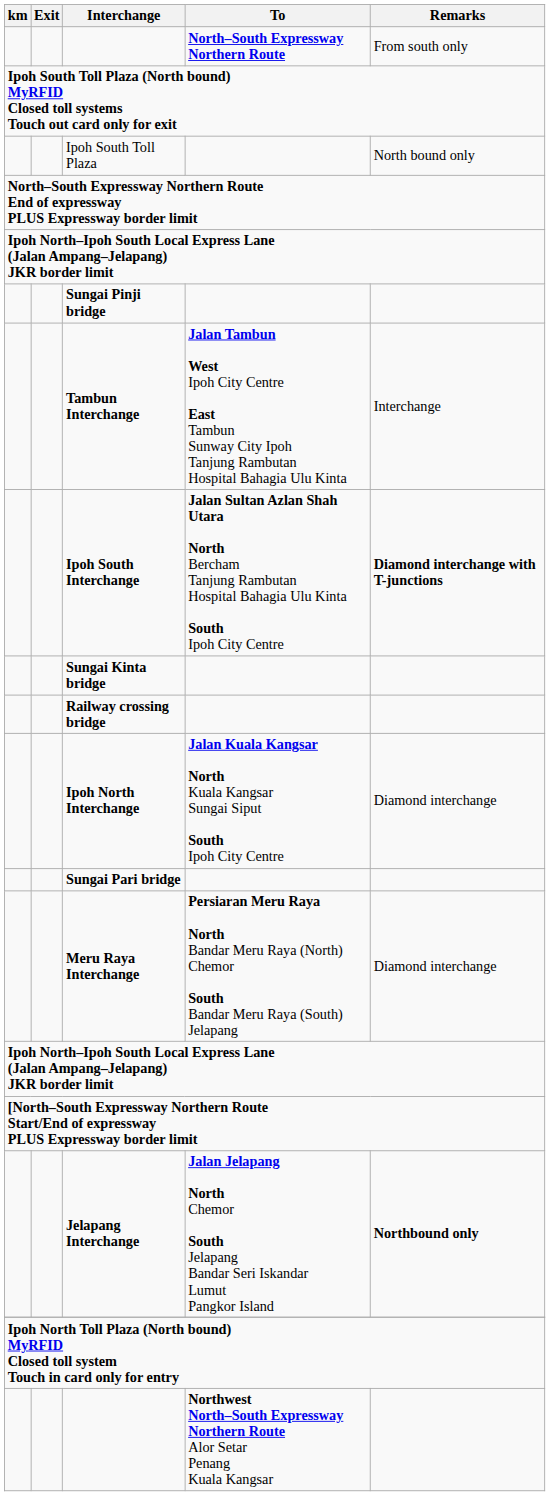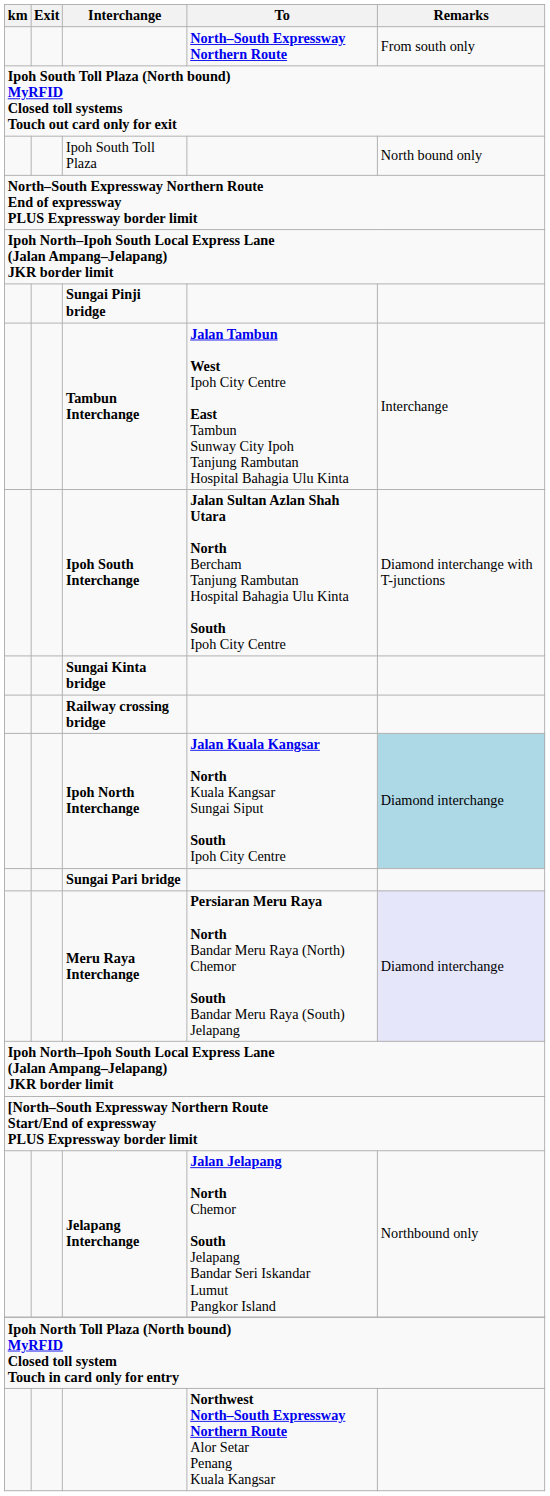Ipoh South Interchange | Remarks: bold -> normal
Ipoh North Interchange | Remarks: no background -> lightblue background
Meru Raya Interchange | Remarks: no background -> lavender background
Jelapang Interchange | Remarks: bold -> normal
